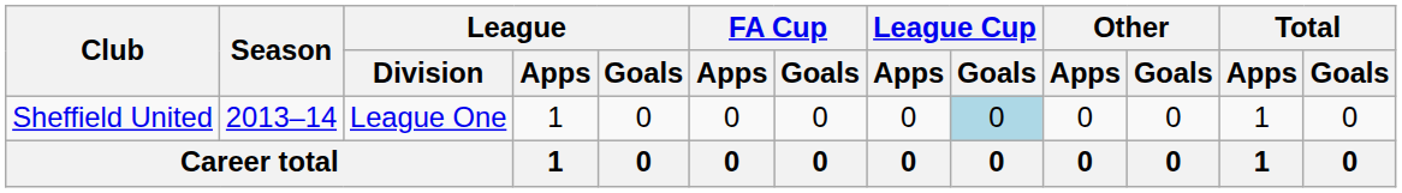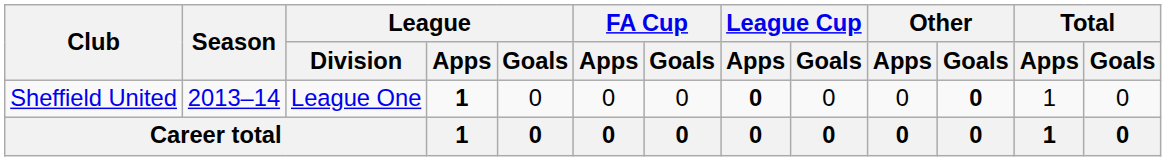Sheffield United | League / Apps: normal -> bold
Sheffield United | League Cup / Apps: normal -> bold
Sheffield United | League Cup / Goals: lightblue background -> no background
Sheffield United | Other / Goals: normal -> bold
